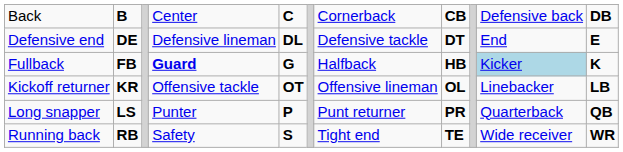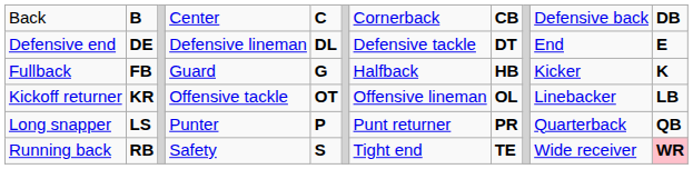Fullback | column 4: bold -> normal
Fullback | column 10: lightblue background -> no background
Running back | column 11: no background -> pink background
